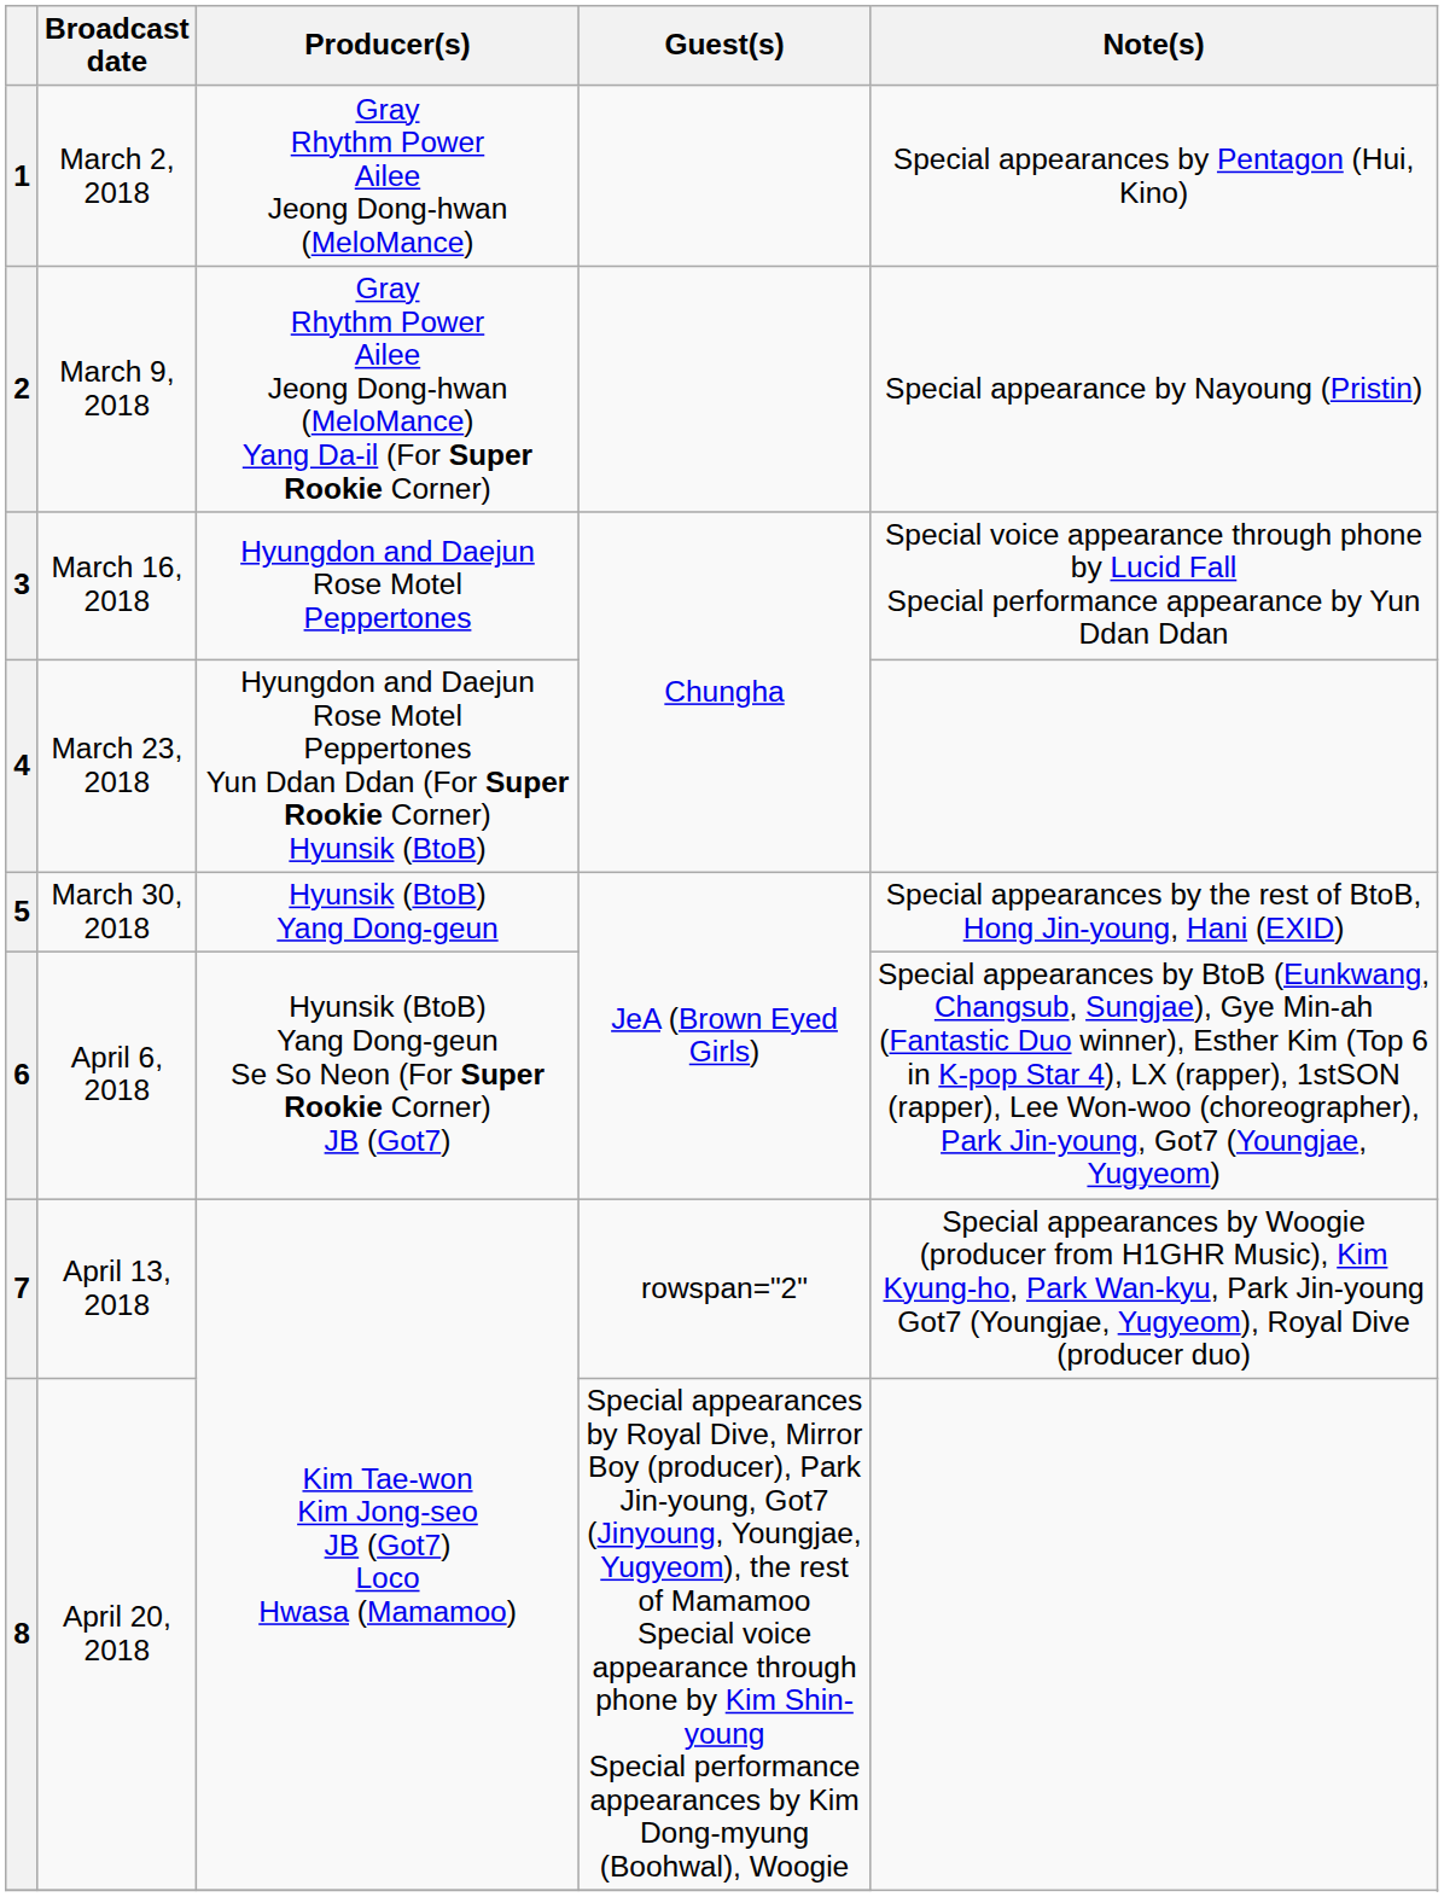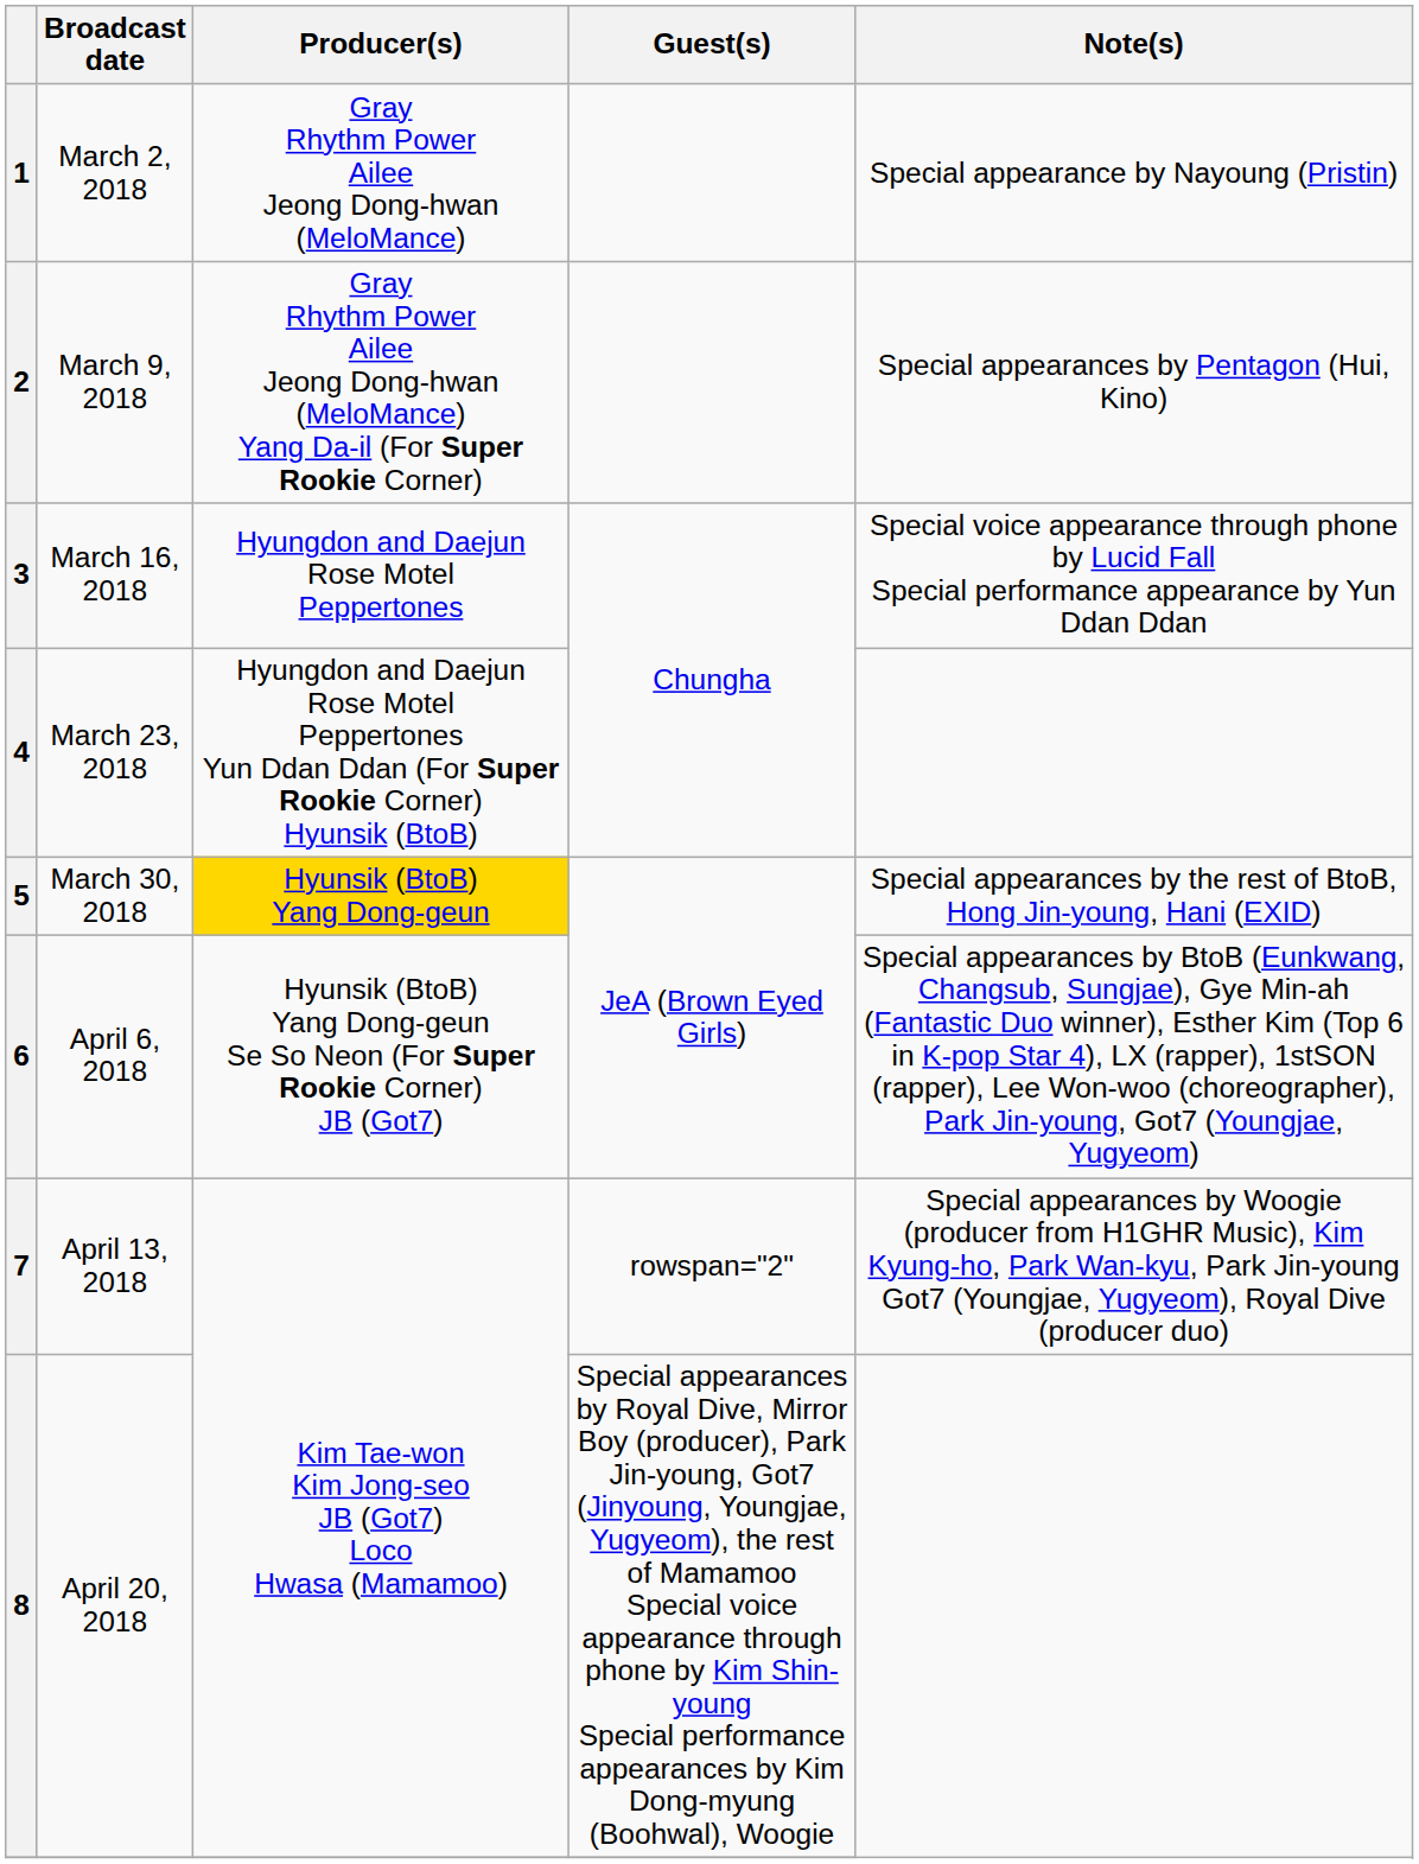1 | Note(s): Special appearances by Pentagon (Hui, Kino) -> Special appearance by Nayoung (Pristin)
2 | Note(s): Special appearance by Nayoung (Pristin) -> Special appearances by Pentagon (Hui, Kino)
5 | Producer(s): no background -> gold background
